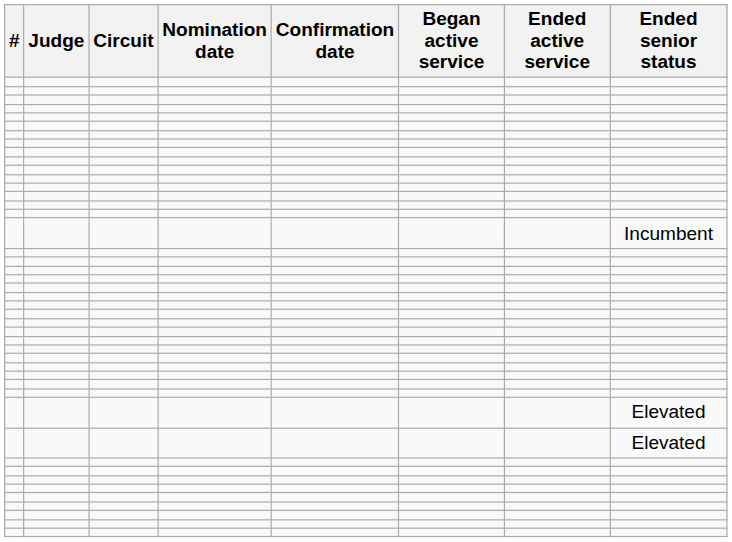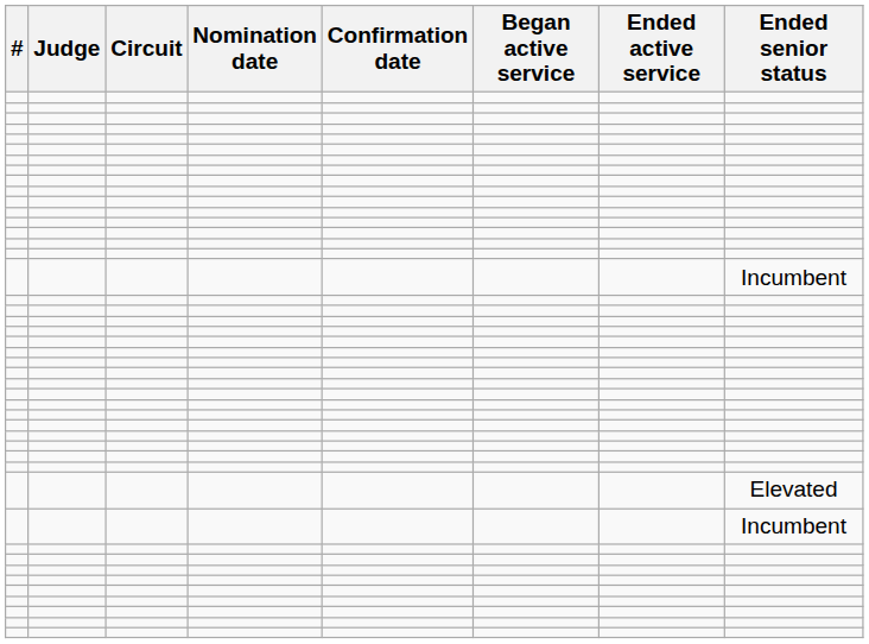row 37 | Ended senior status: Elevated -> Incumbent
